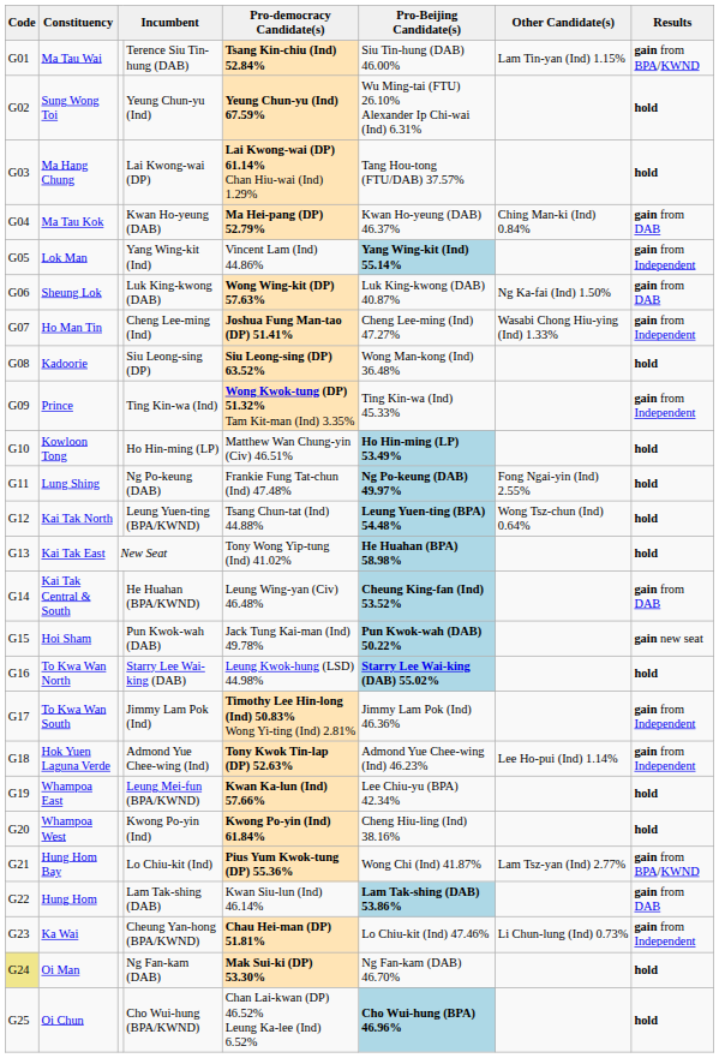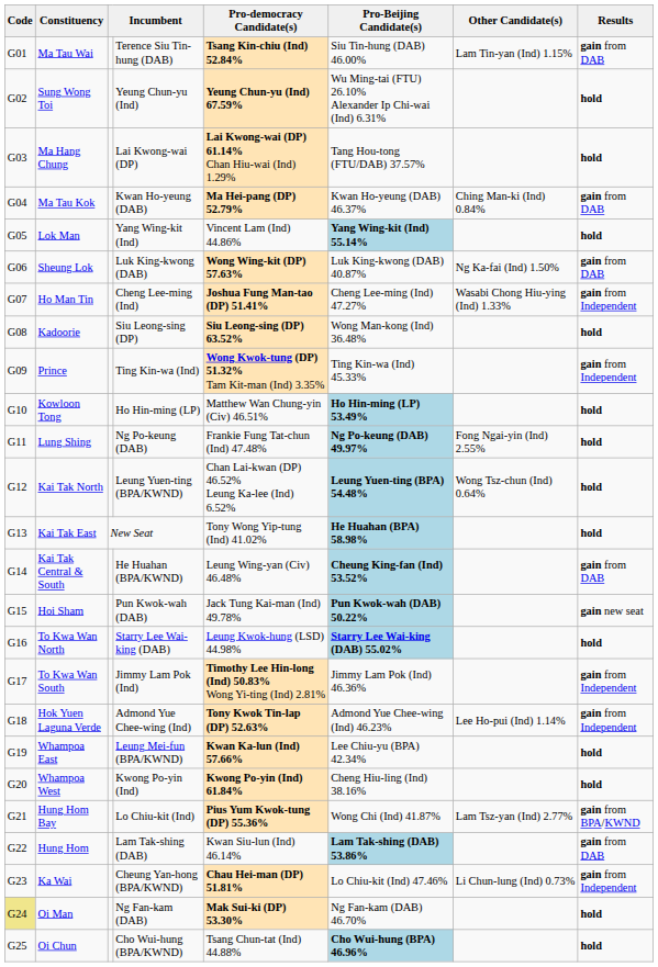Ma Tau Wai | column 8: gain from BPA/KWND -> gain from DAB
Lok Man | column 8: gain from Independent -> hold
Kai Tak North | Pro-democracy Candidate(s): Tsang Chun-tat (Ind) 44.88% -> Chan Lai-kwan (DP) 46.52% Leung Ka-lee (Ind) 6.52%
Oi Chun | Pro-democracy Candidate(s): Chan Lai-kwan (DP) 46.52% Leung Ka-lee (Ind) 6.52% -> Tsang Chun-tat (Ind) 44.88%
